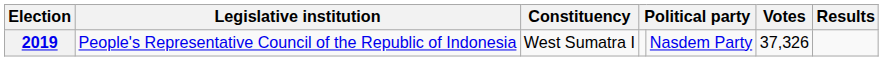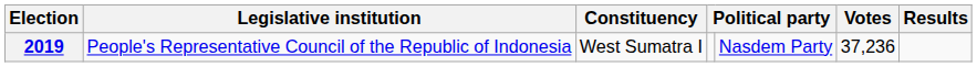2019 | Votes: 37,326 -> 37,236
